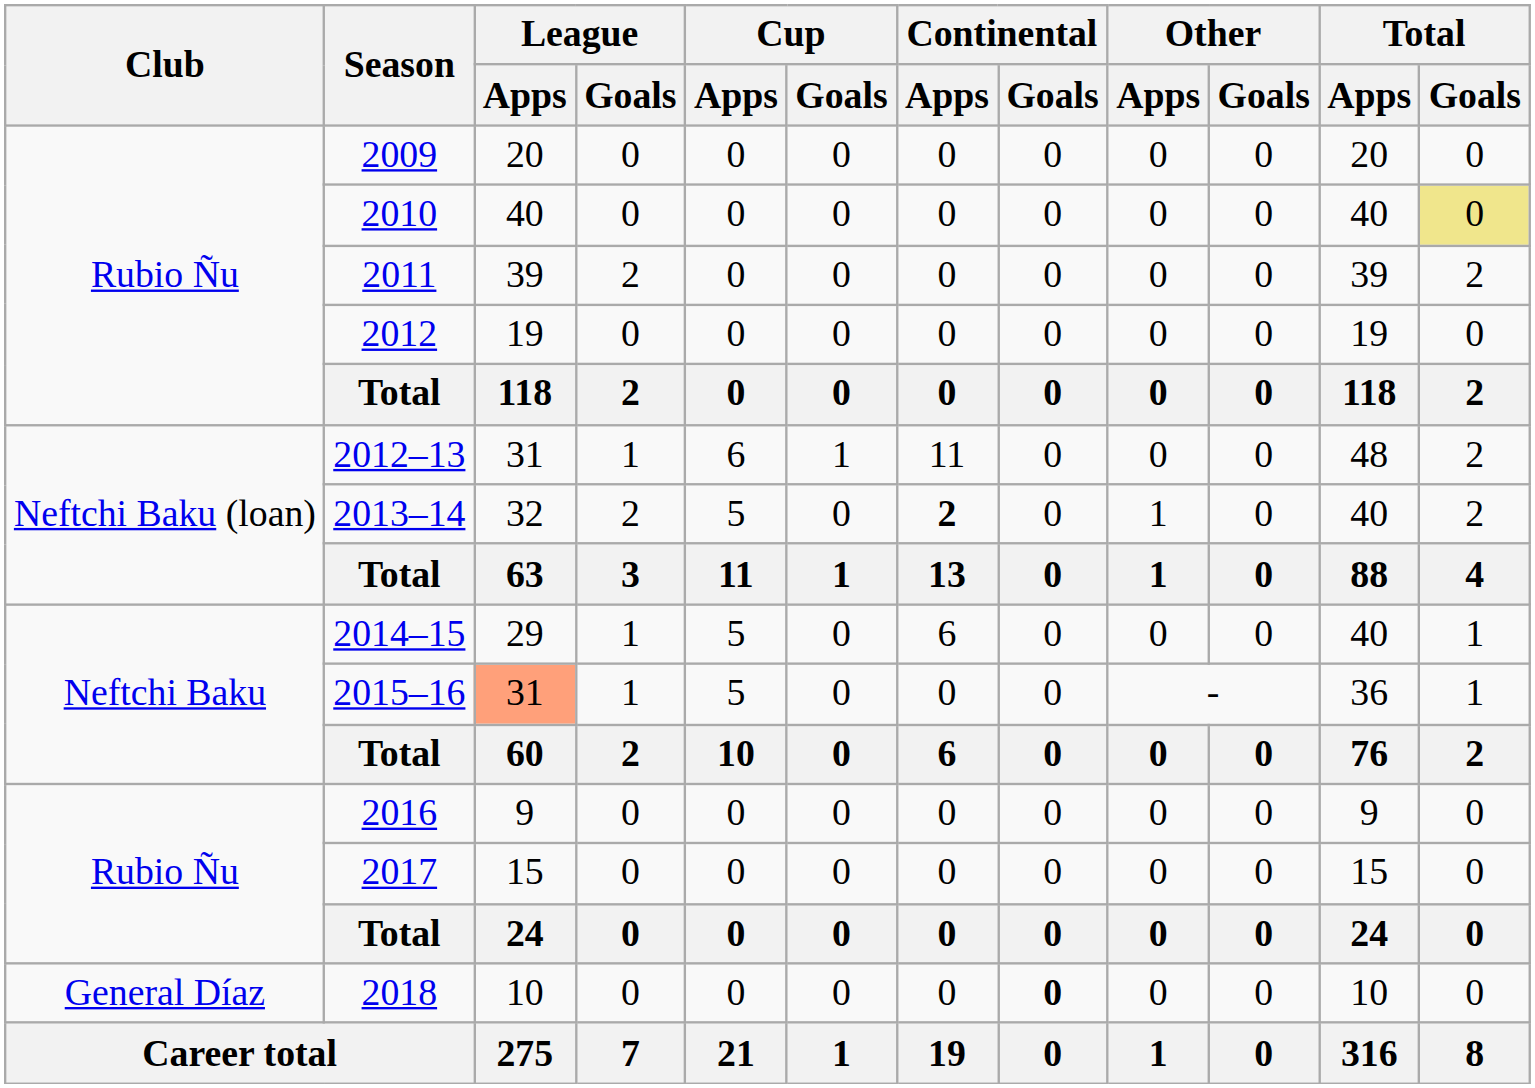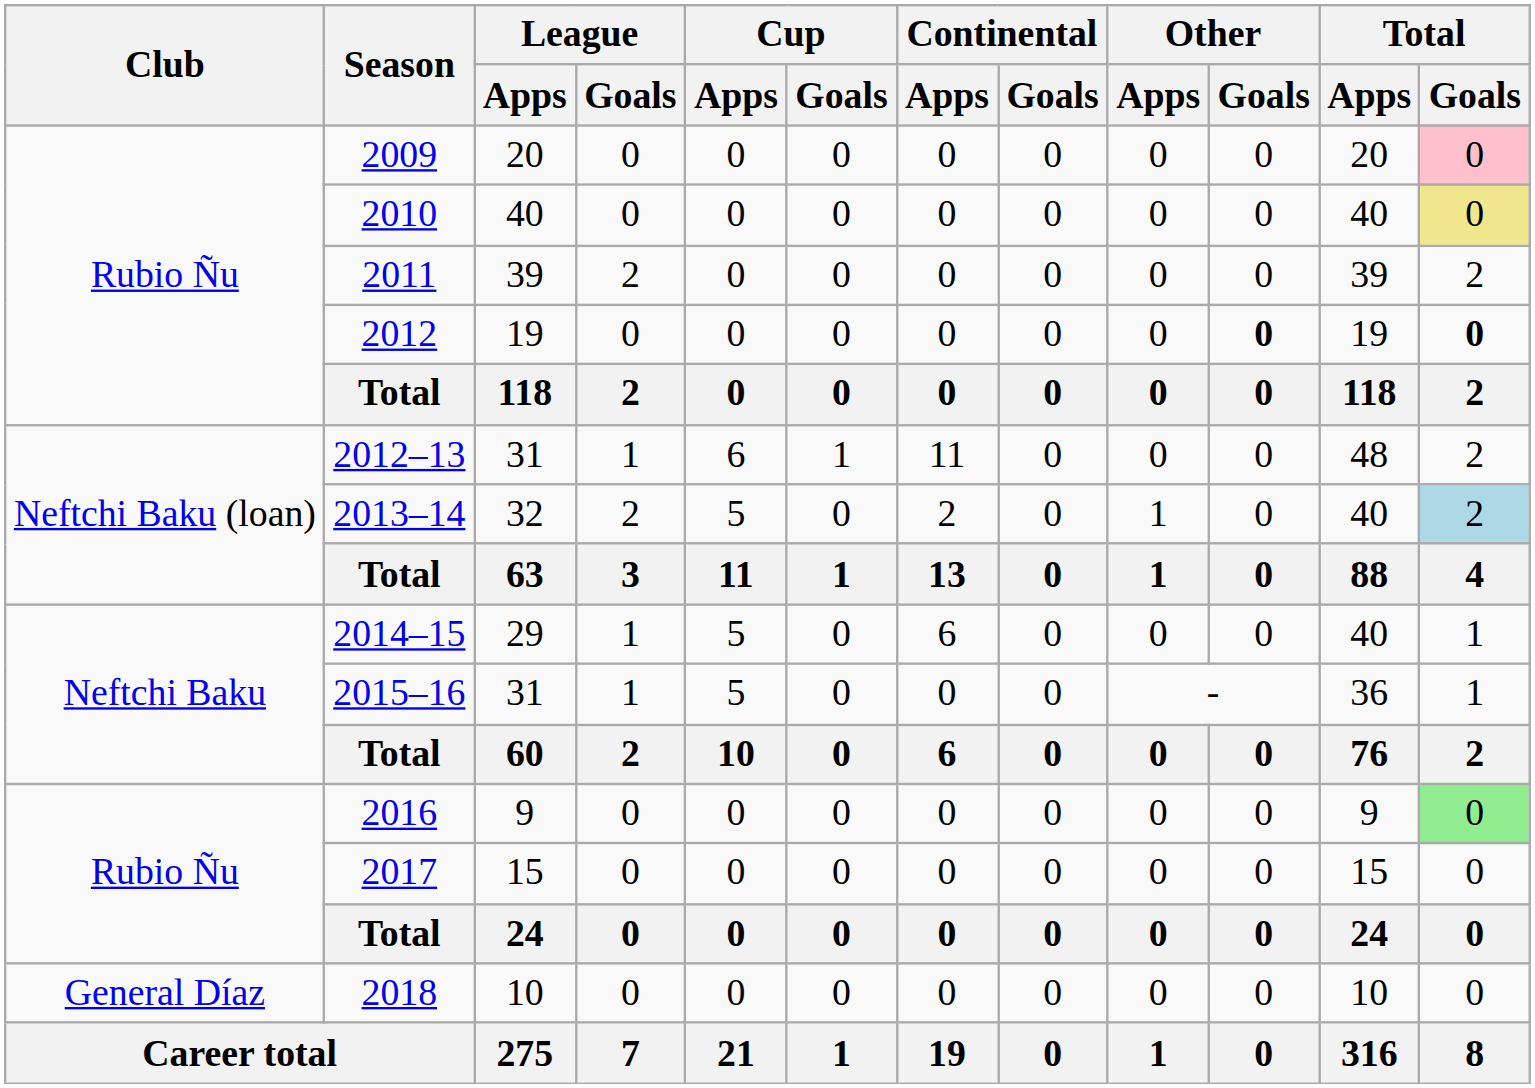2009 | Total / Goals: no background -> pink background
2012 | Other / Goals: normal -> bold
2012 | Total / Goals: normal -> bold
2013–14 | Continental / Apps: bold -> normal
2013–14 | Total / Goals: no background -> lightblue background
2015–16 | League / Apps: lightsalmon background -> no background
2016 | Total / Goals: no background -> lightgreen background
2018 | Continental / Goals: bold -> normal
